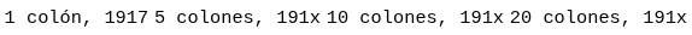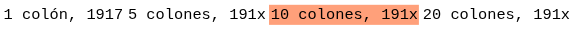1 colón, 1917 | column 3: no background -> lightsalmon background
